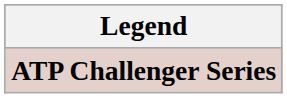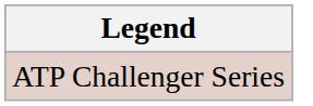row 2 | column 1: bold -> normal
